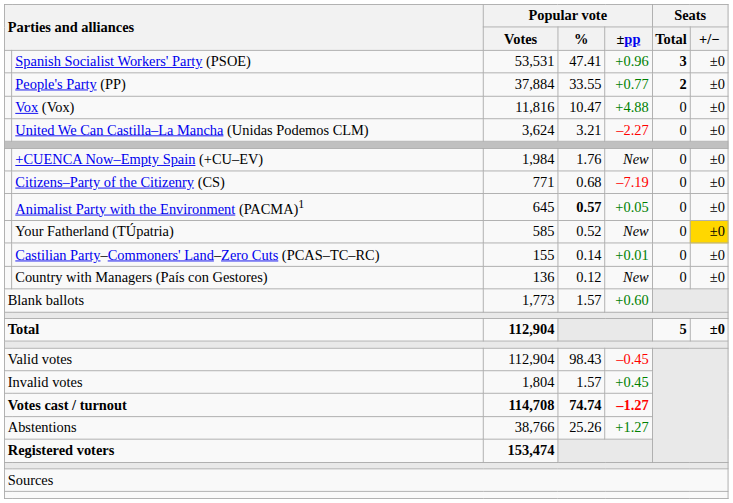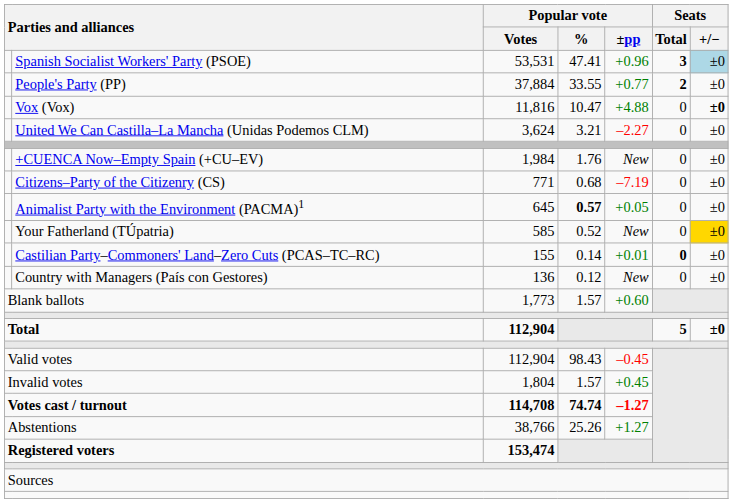Spanish Socialist Workers' Party (PSOE) | Seats / +/−: no background -> lightblue background
Vox (Vox) | Seats / +/−: normal -> bold
Castilian Party–Commoners' Land–Zero Cuts (PCAS–TC–RC) | Seats / Total: normal -> bold
